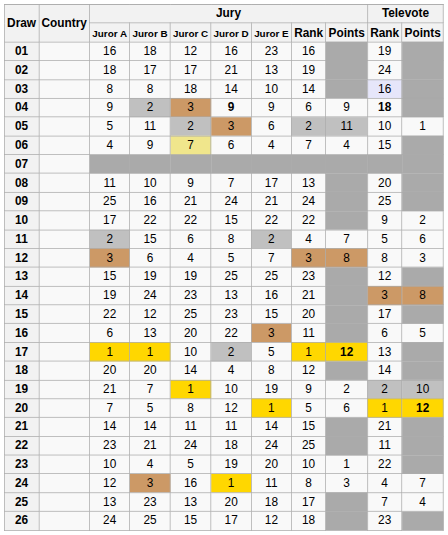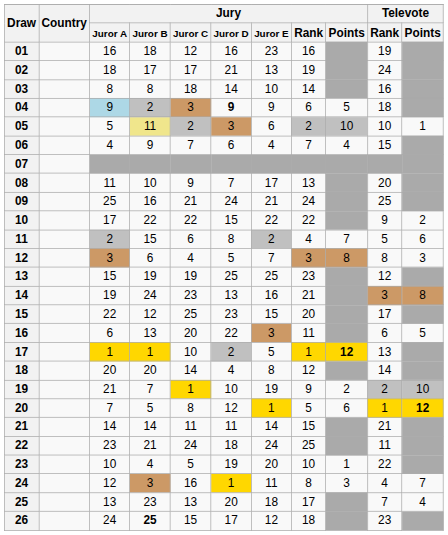03 | Televote / Rank: lavender background -> no background
04 | Jury / Juror A: no background -> lightblue background
04 | Jury / Points: 9 -> 5
04 | Televote / Rank: bold -> normal
05 | Jury / Juror B: no background -> khaki background
05 | Jury / Points: 11 -> 10
06 | Jury / Juror C: khaki background -> no background
26 | Jury / Juror B: normal -> bold
